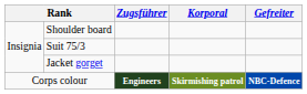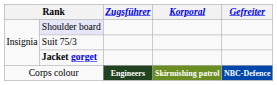Shoulder board | column 2: no background -> lavender background
Jacket gorget | column 2: normal -> bold
